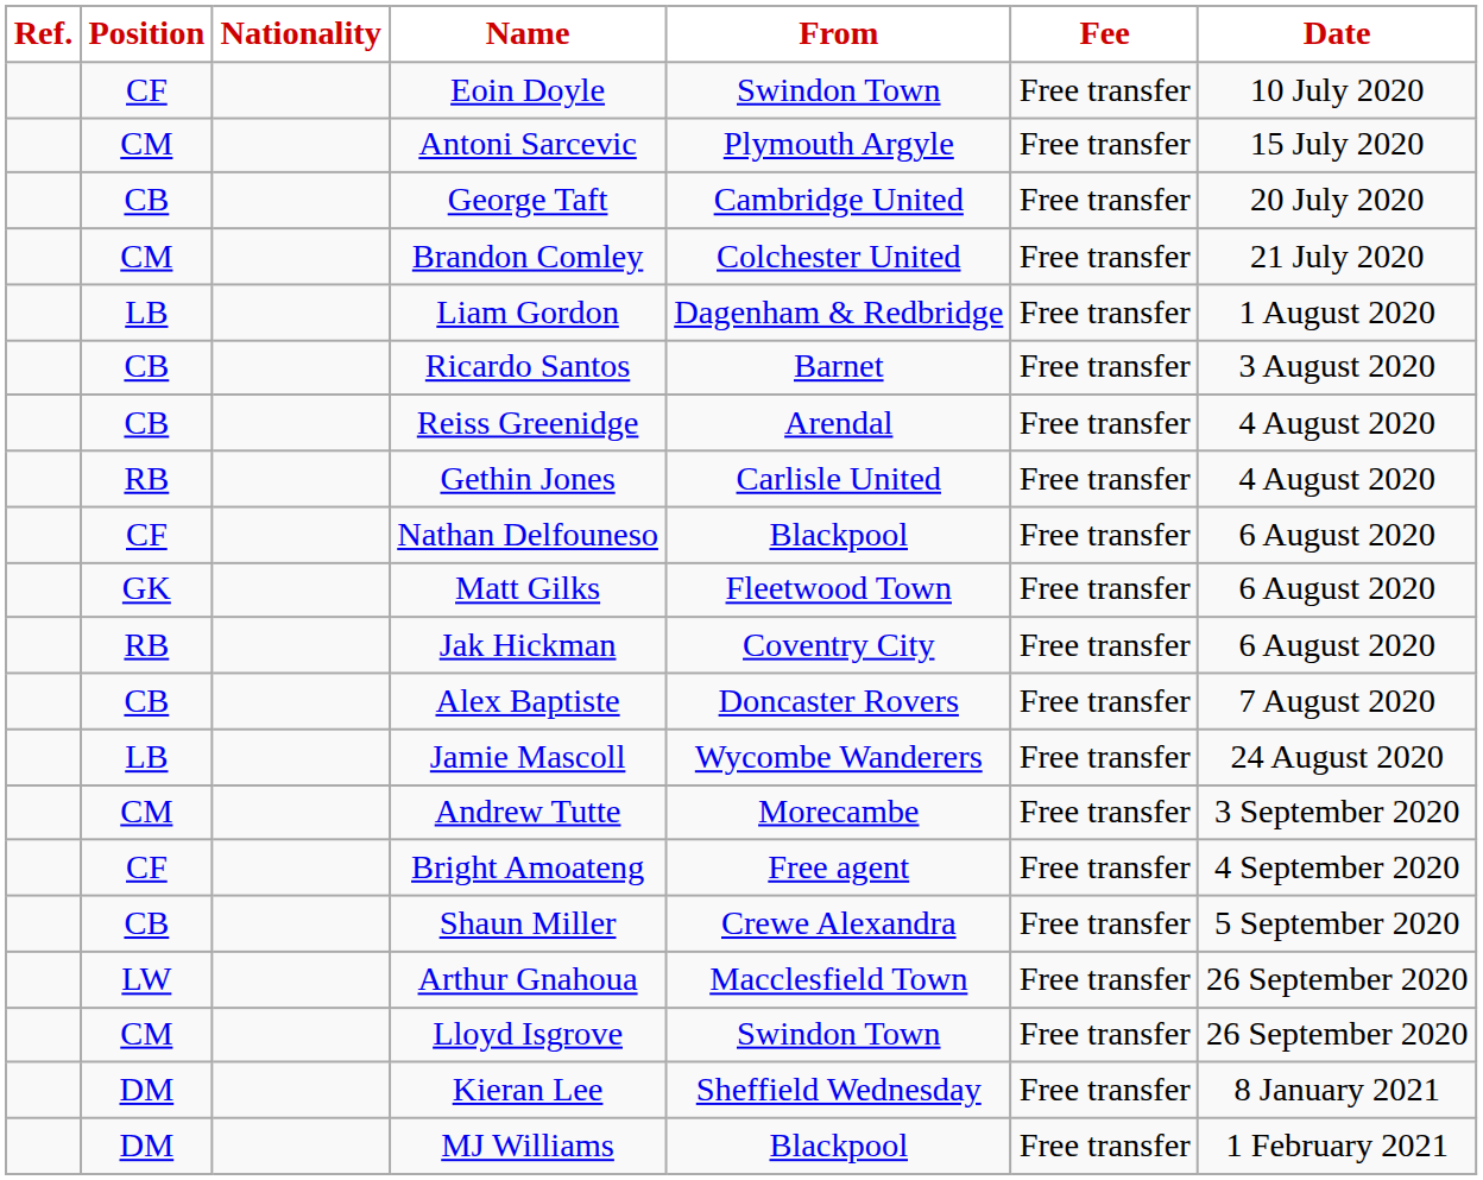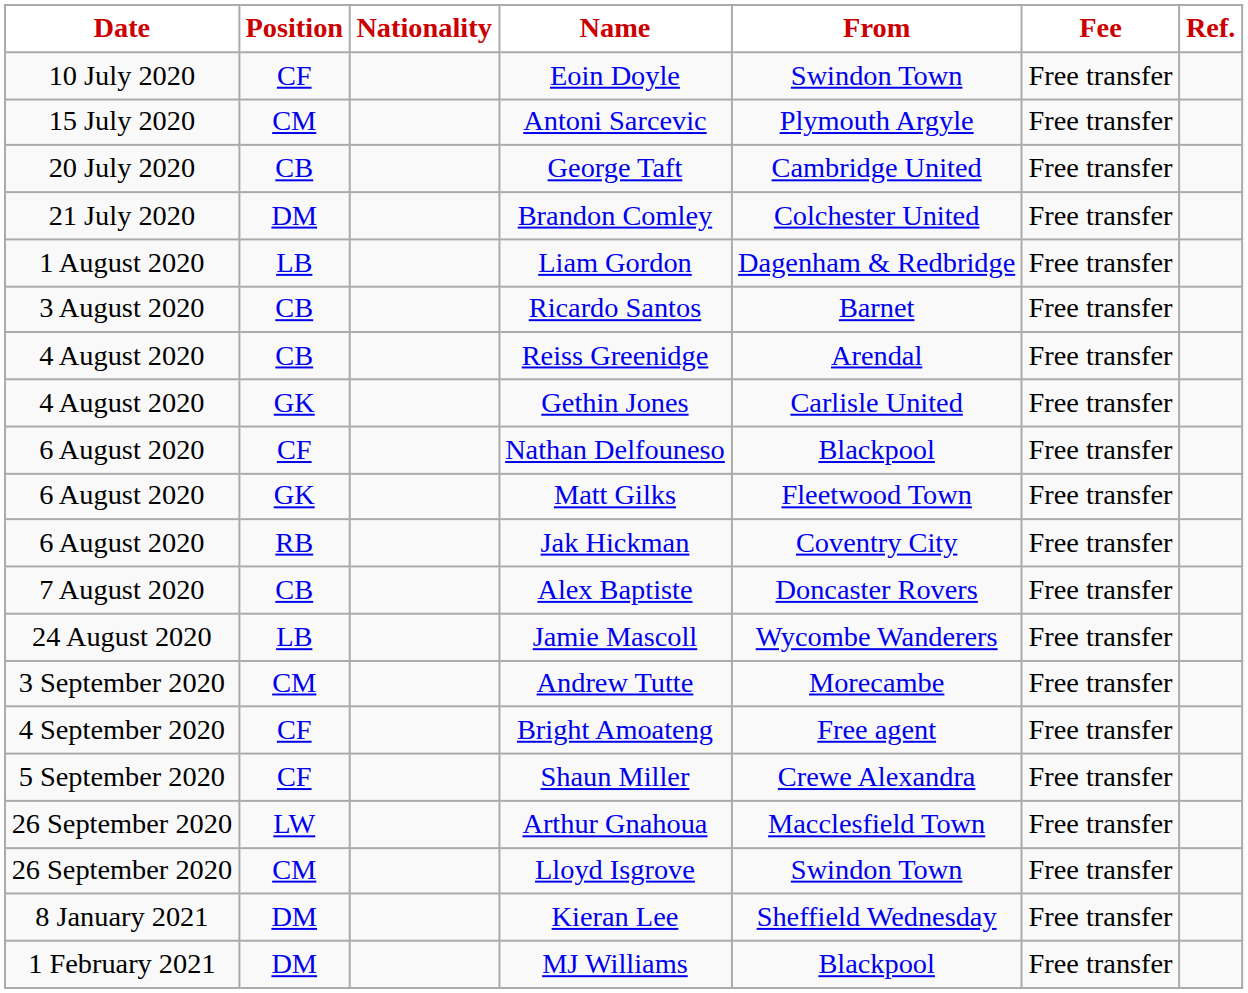columns swapped: Date <-> Ref.
Brandon Comley | Position: CM -> DM
Gethin Jones | Position: RB -> GK
Shaun Miller | Position: CB -> CF
